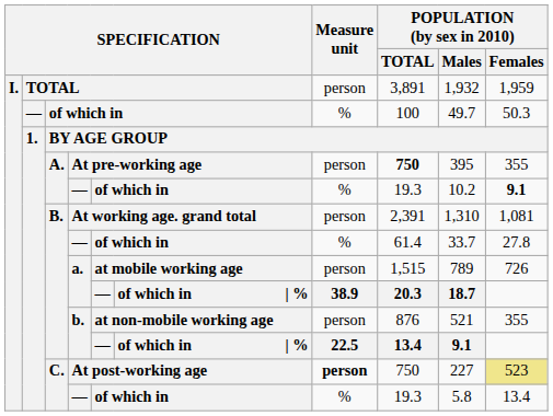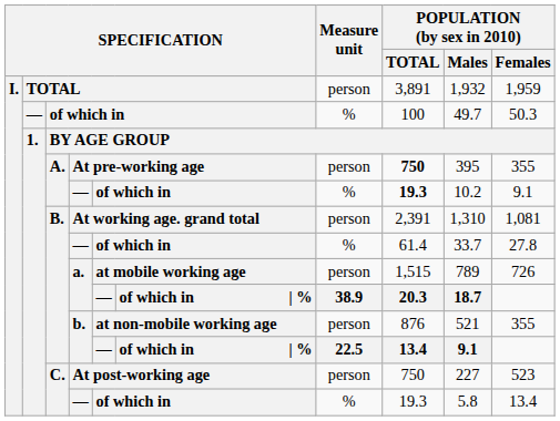A. / — | POPULATION (by sex in 2010) / TOTAL: normal -> bold
A. / — | POPULATION (by sex in 2010) / Females: bold -> normal
At post-working age | Measure unit: bold -> normal
At post-working age | POPULATION (by sex in 2010) / Females: khaki background -> no background
